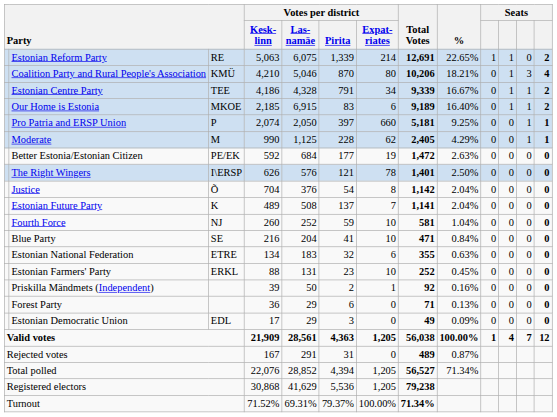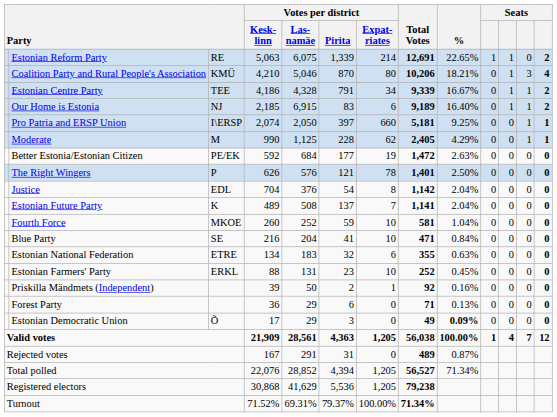Our Home is Estonia | column 3: MKOE -> NJ
Pro Patria and ERSP Union | column 3: P -> I\ERSP
The Right Wingers | column 3: I\ERSP -> P
Justice | column 3: Õ -> EDL
Fourth Force | column 3: NJ -> MKOE
Estonian Democratic Union | column 3: EDL -> Õ
Estonian Democratic Union | %: normal -> bold
